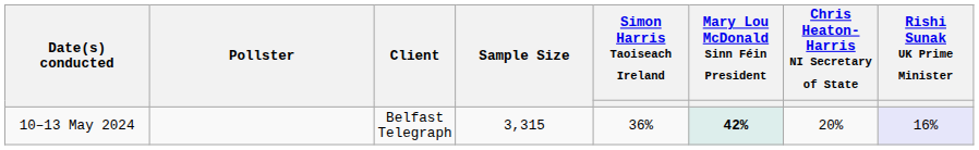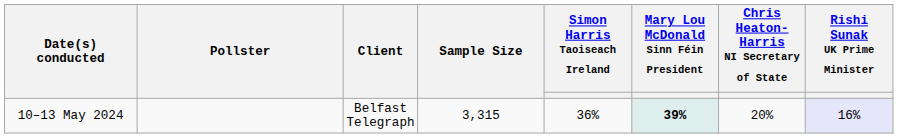10–13 May 2024 | Mary Lou McDonald Sinn Féin President: 42% -> 39%
